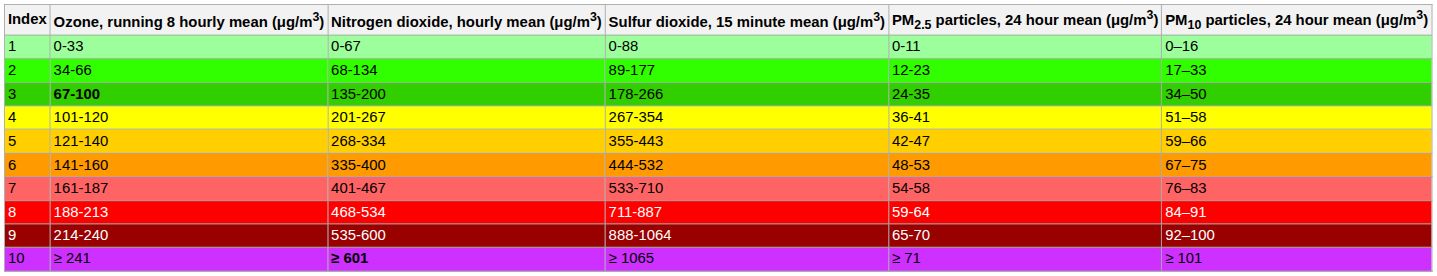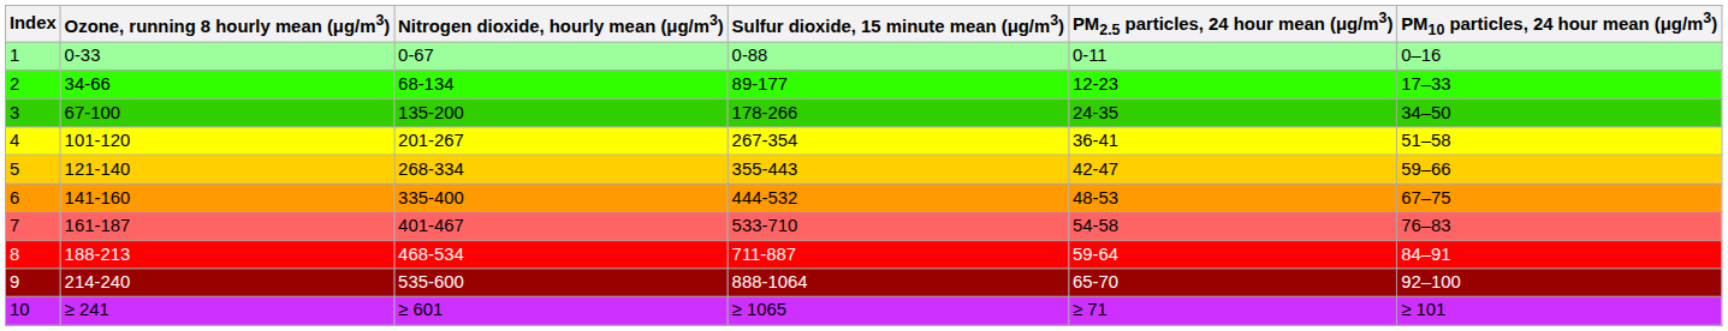3 | Ozone, running 8 hourly mean (μg/m3): bold -> normal
10 | Nitrogen dioxide, hourly mean (μg/m3): bold -> normal
